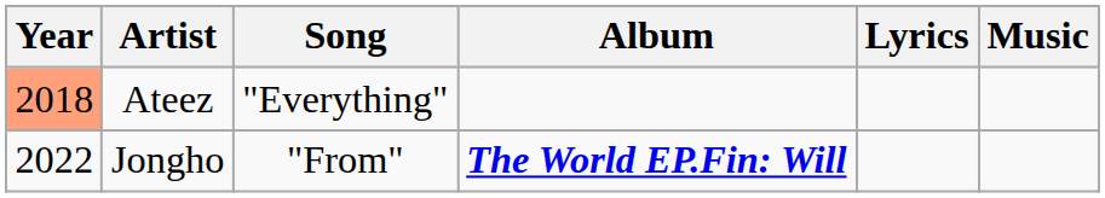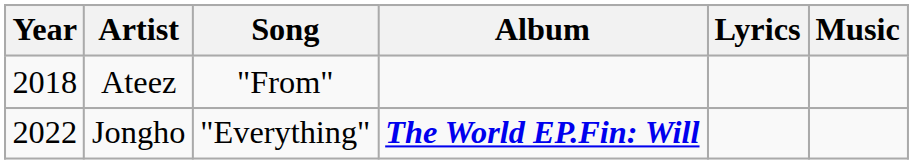Ateez | Year: lightsalmon background -> no background
Ateez | Song: "Everything" -> "From"
Jongho | Song: "From" -> "Everything"
